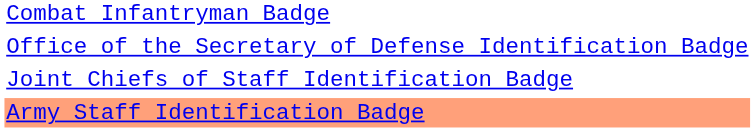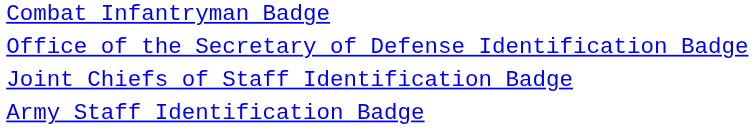row 4 | column 1: lightsalmon background -> no background
